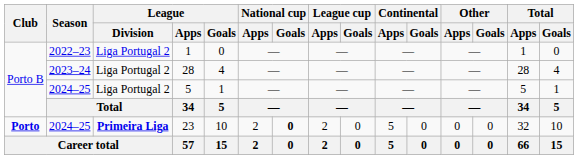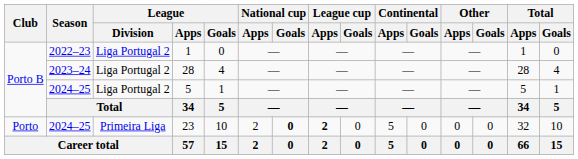23 | Club: bold -> normal
23 | League / Division: bold -> normal
23 | League cup / Apps: normal -> bold
